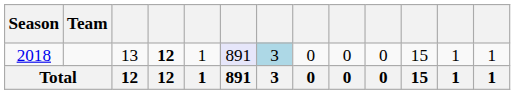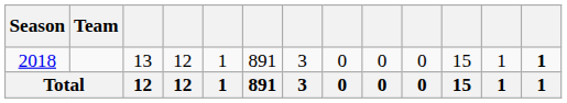2018 | column 4: bold -> normal
2018 | column 6: lavender background -> no background
2018 | column 7: lightblue background -> no background
2018 | column 13: normal -> bold
